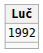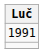row 2 | column 1: 1992 -> 1991
